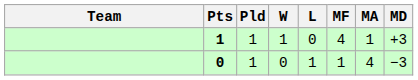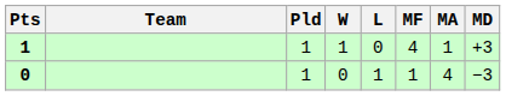columns swapped: Team <-> Pts
